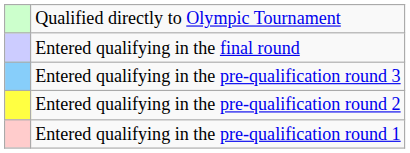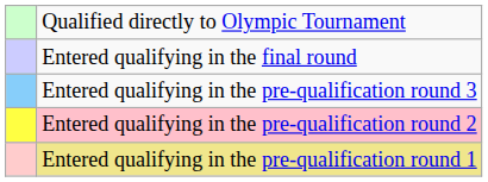Entered qualifying in the pre-qualification round 2 | column 2: no background -> pink background
Entered qualifying in the pre-qualification round 1 | column 2: no background -> khaki background
